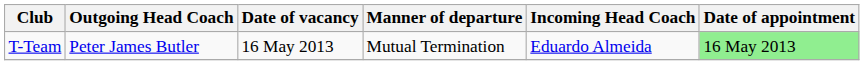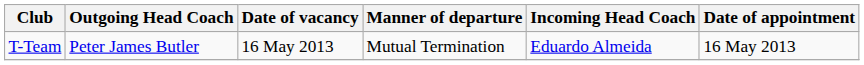T-Team | Date of appointment: lightgreen background -> no background
